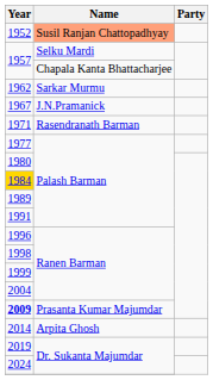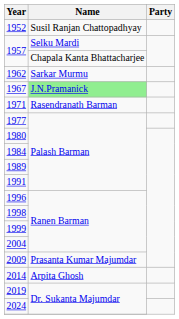1952 | Name: lightsalmon background -> no background
1967 | Name: no background -> lightgreen background
1984 | Year: gold background -> no background
2009 | Year: bold -> normal
